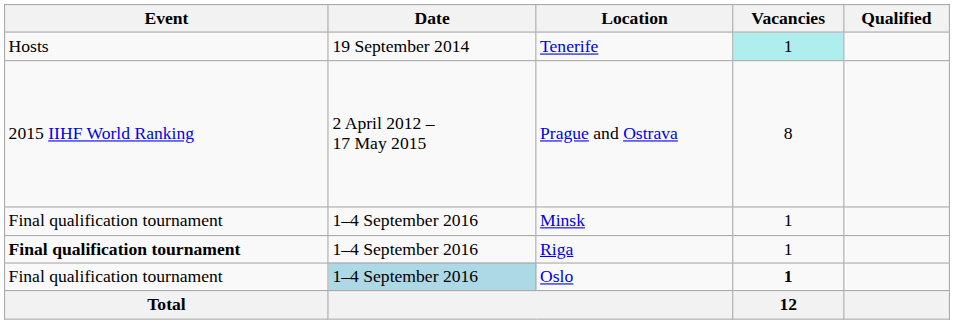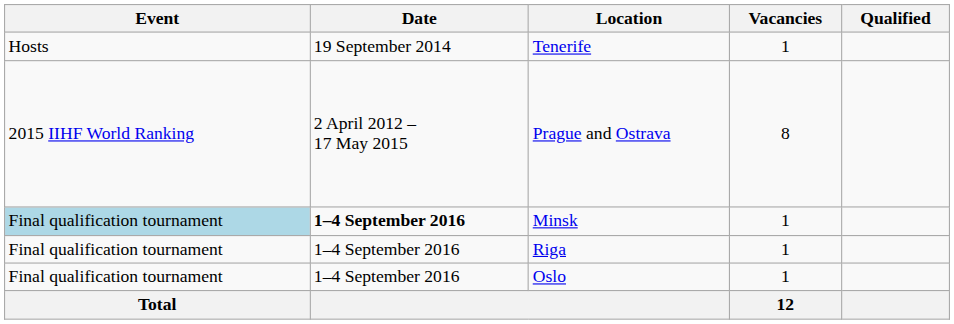Tenerife | Vacancies: paleturquoise background -> no background
Minsk | Event: no background -> lightblue background
Minsk | Date: normal -> bold
Riga | Event: bold -> normal
Oslo | Date: lightblue background -> no background
Oslo | Vacancies: bold -> normal
